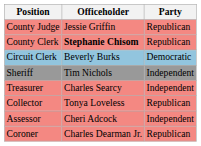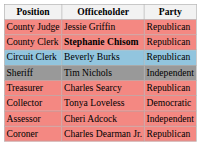Circuit Clerk | Party: Democratic -> Republican
Treasurer | Party: Independent -> Republican
Collector | Party: Republican -> Democratic
